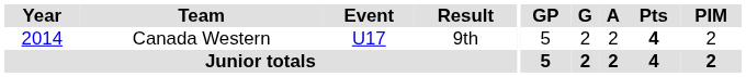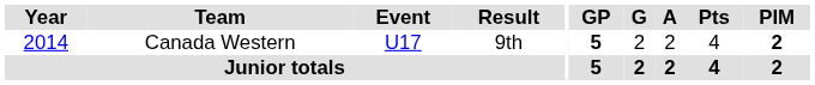Canada Western | GP: normal -> bold
Canada Western | Pts: bold -> normal
Canada Western | PIM: normal -> bold
